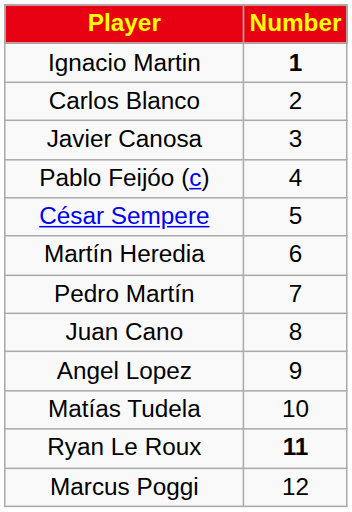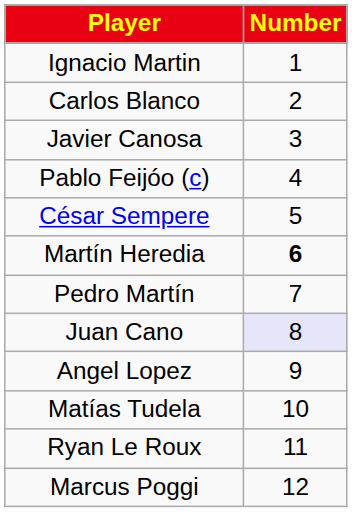Ignacio Martin | Number: bold -> normal
Martín Heredia | Number: normal -> bold
Juan Cano | Number: no background -> lavender background
Ryan Le Roux | Number: bold -> normal
